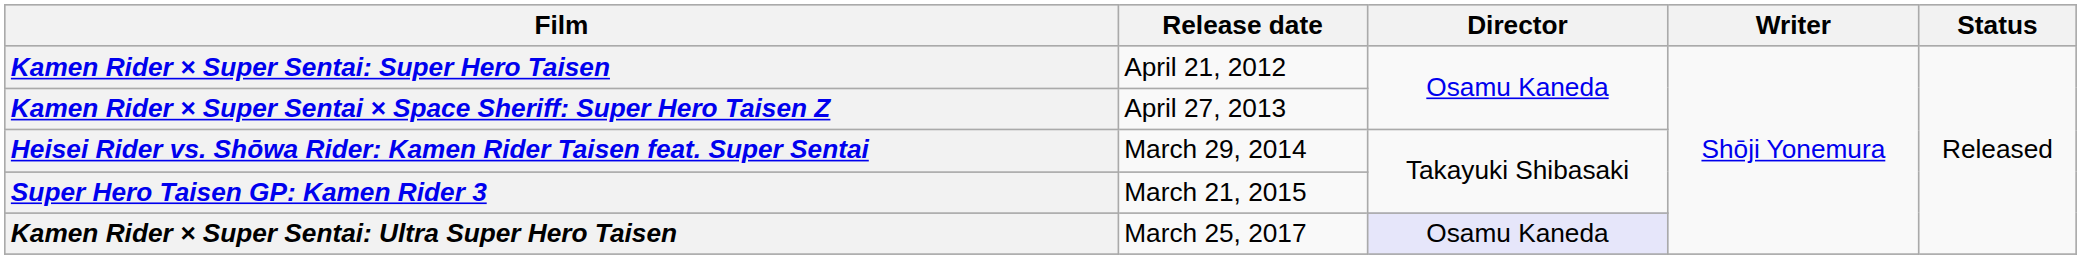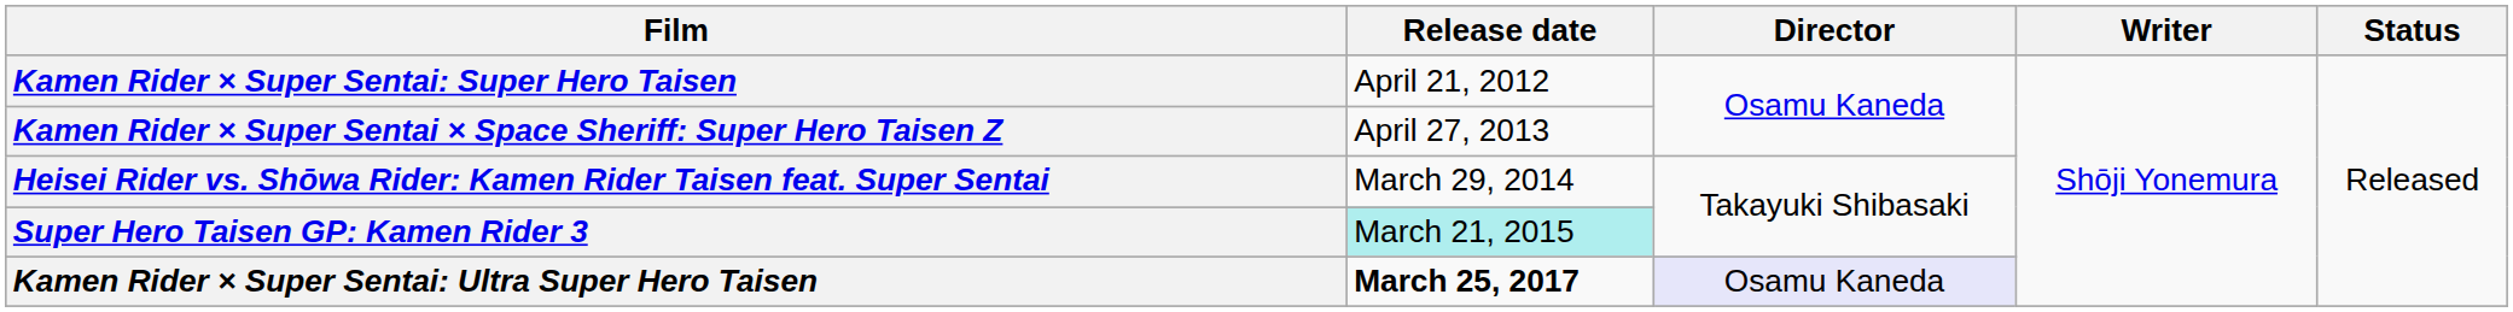Super Hero Taisen GP: Kamen Rider 3 | Release date: no background -> paleturquoise background
Kamen Rider × Super Sentai: Ultra Super Hero Taisen | Release date: normal -> bold
